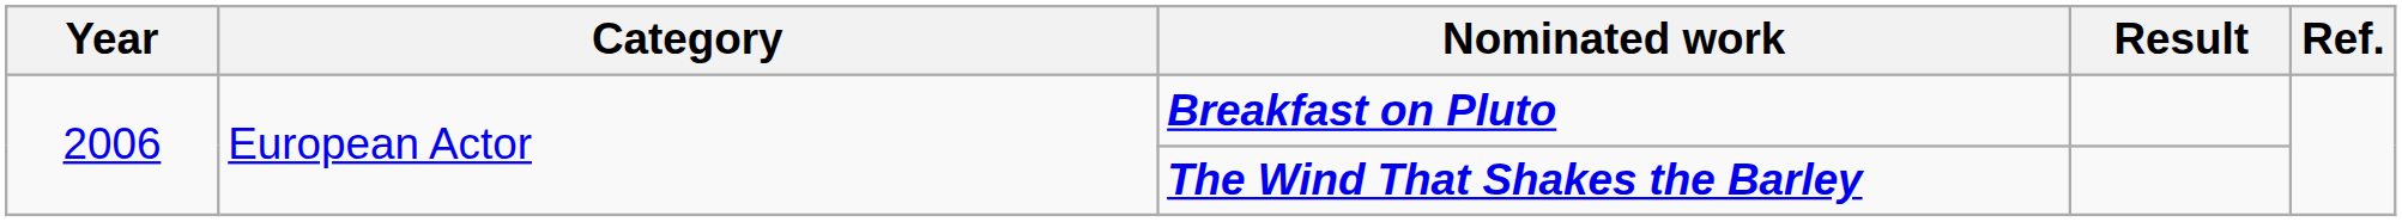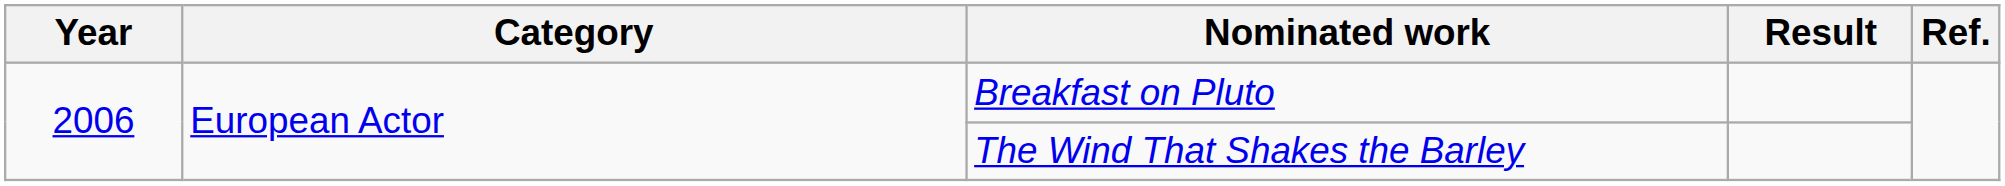Breakfast on Pluto | Nominated work: bold -> normal
The Wind That Shakes the Barley | Nominated work: bold -> normal
